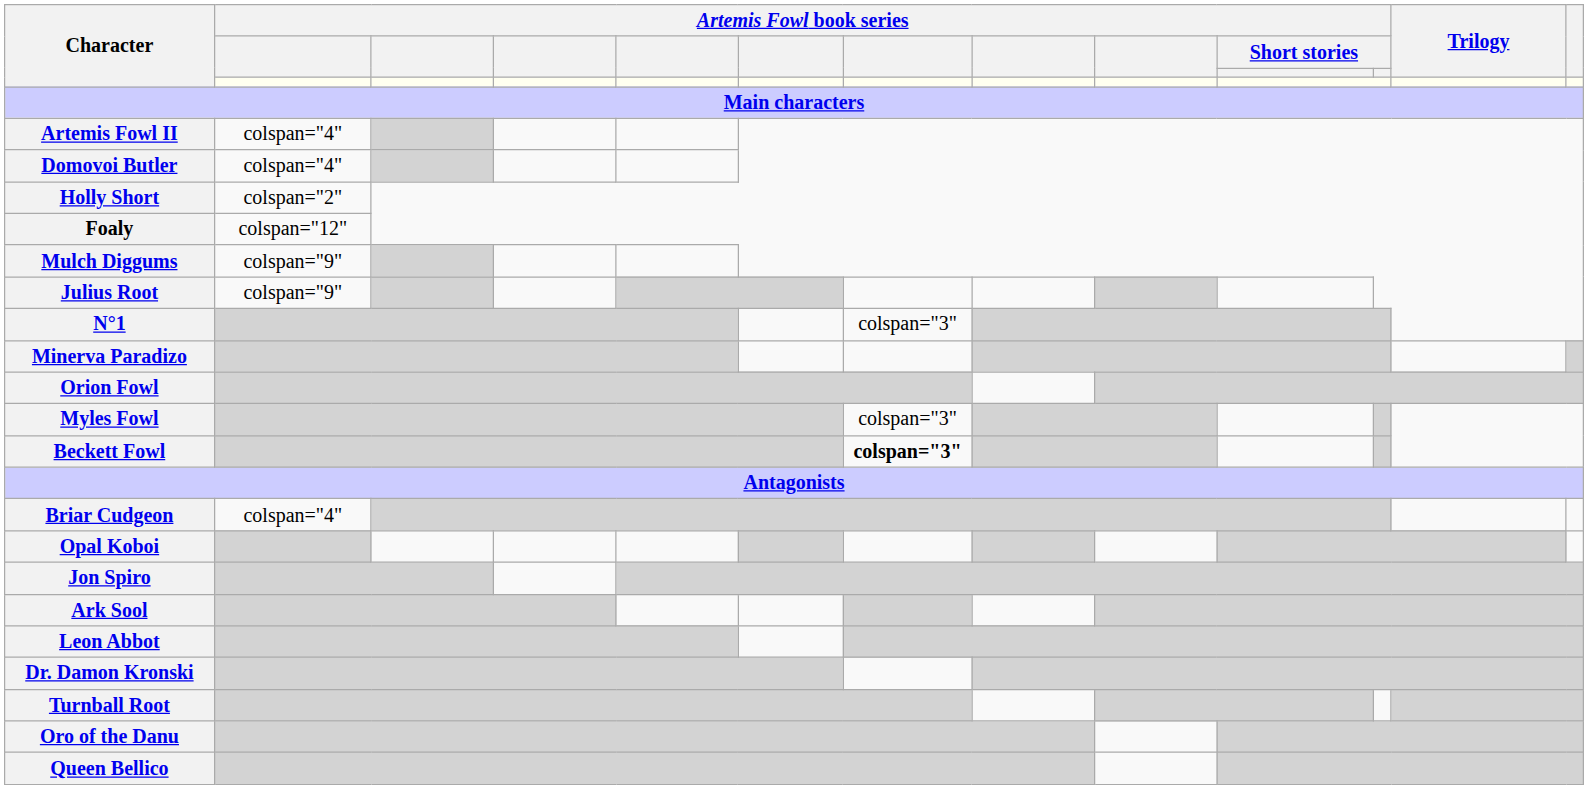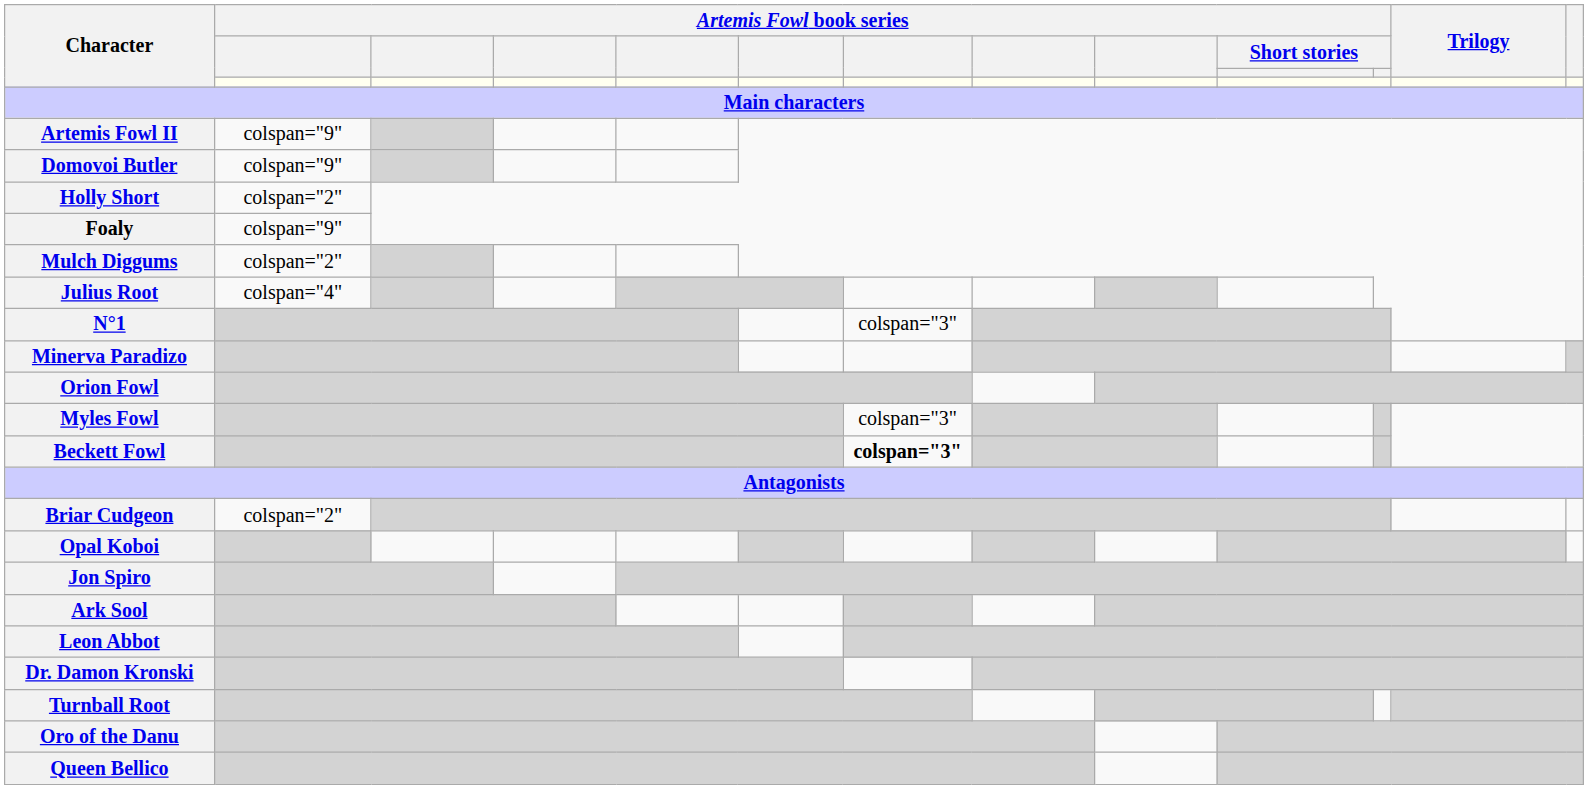Artemis Fowl II | column 2: colspan="4" -> colspan="9"
Domovoi Butler | column 2: colspan="4" -> colspan="9"
Foaly | column 2: colspan="12" -> colspan="9"
Mulch Diggums | column 2: colspan="9" -> colspan="2"
Julius Root | column 2: colspan="9" -> colspan="4"
Briar Cudgeon | column 2: colspan="4" -> colspan="2"
